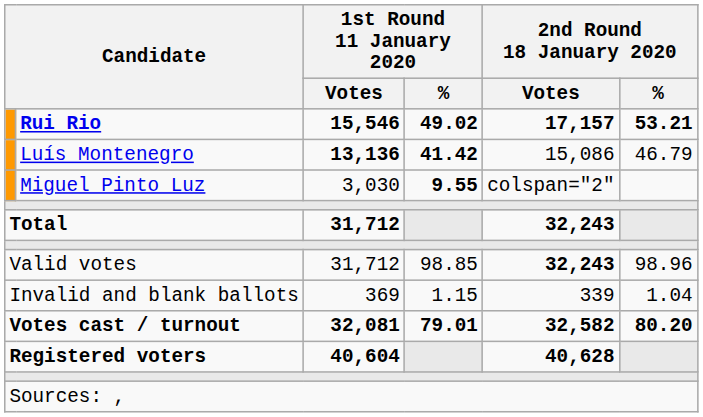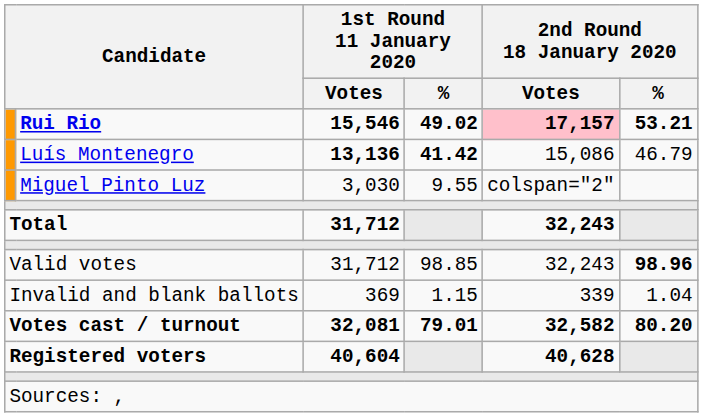Rui Rio | 2nd Round 18 January 2020 / Votes: no background -> pink background
Miguel Pinto Luz | 1st Round 11 January 2020 / %: bold -> normal
Valid votes | 2nd Round 18 January 2020 / Votes: bold -> normal
Valid votes | 2nd Round 18 January 2020 / %: normal -> bold
